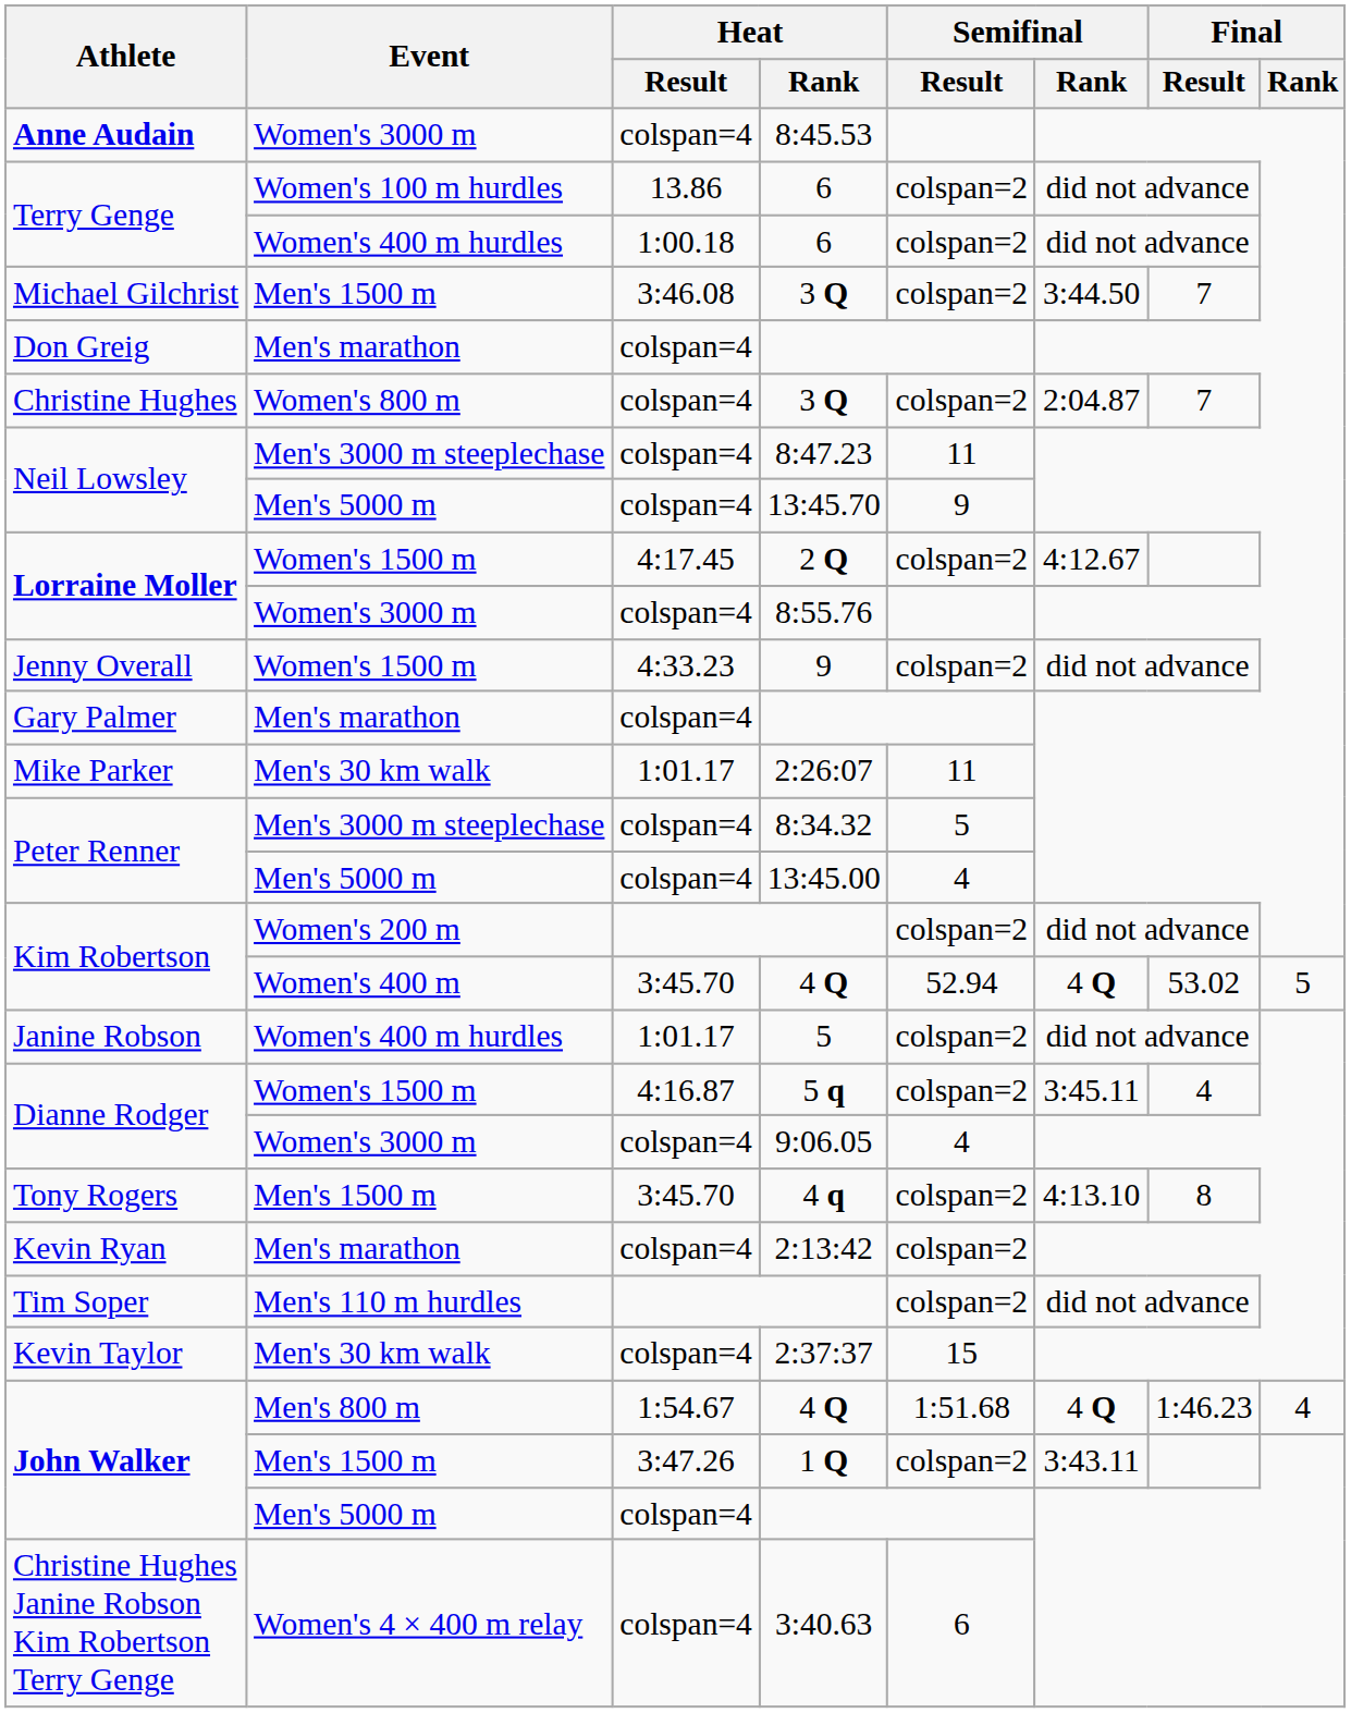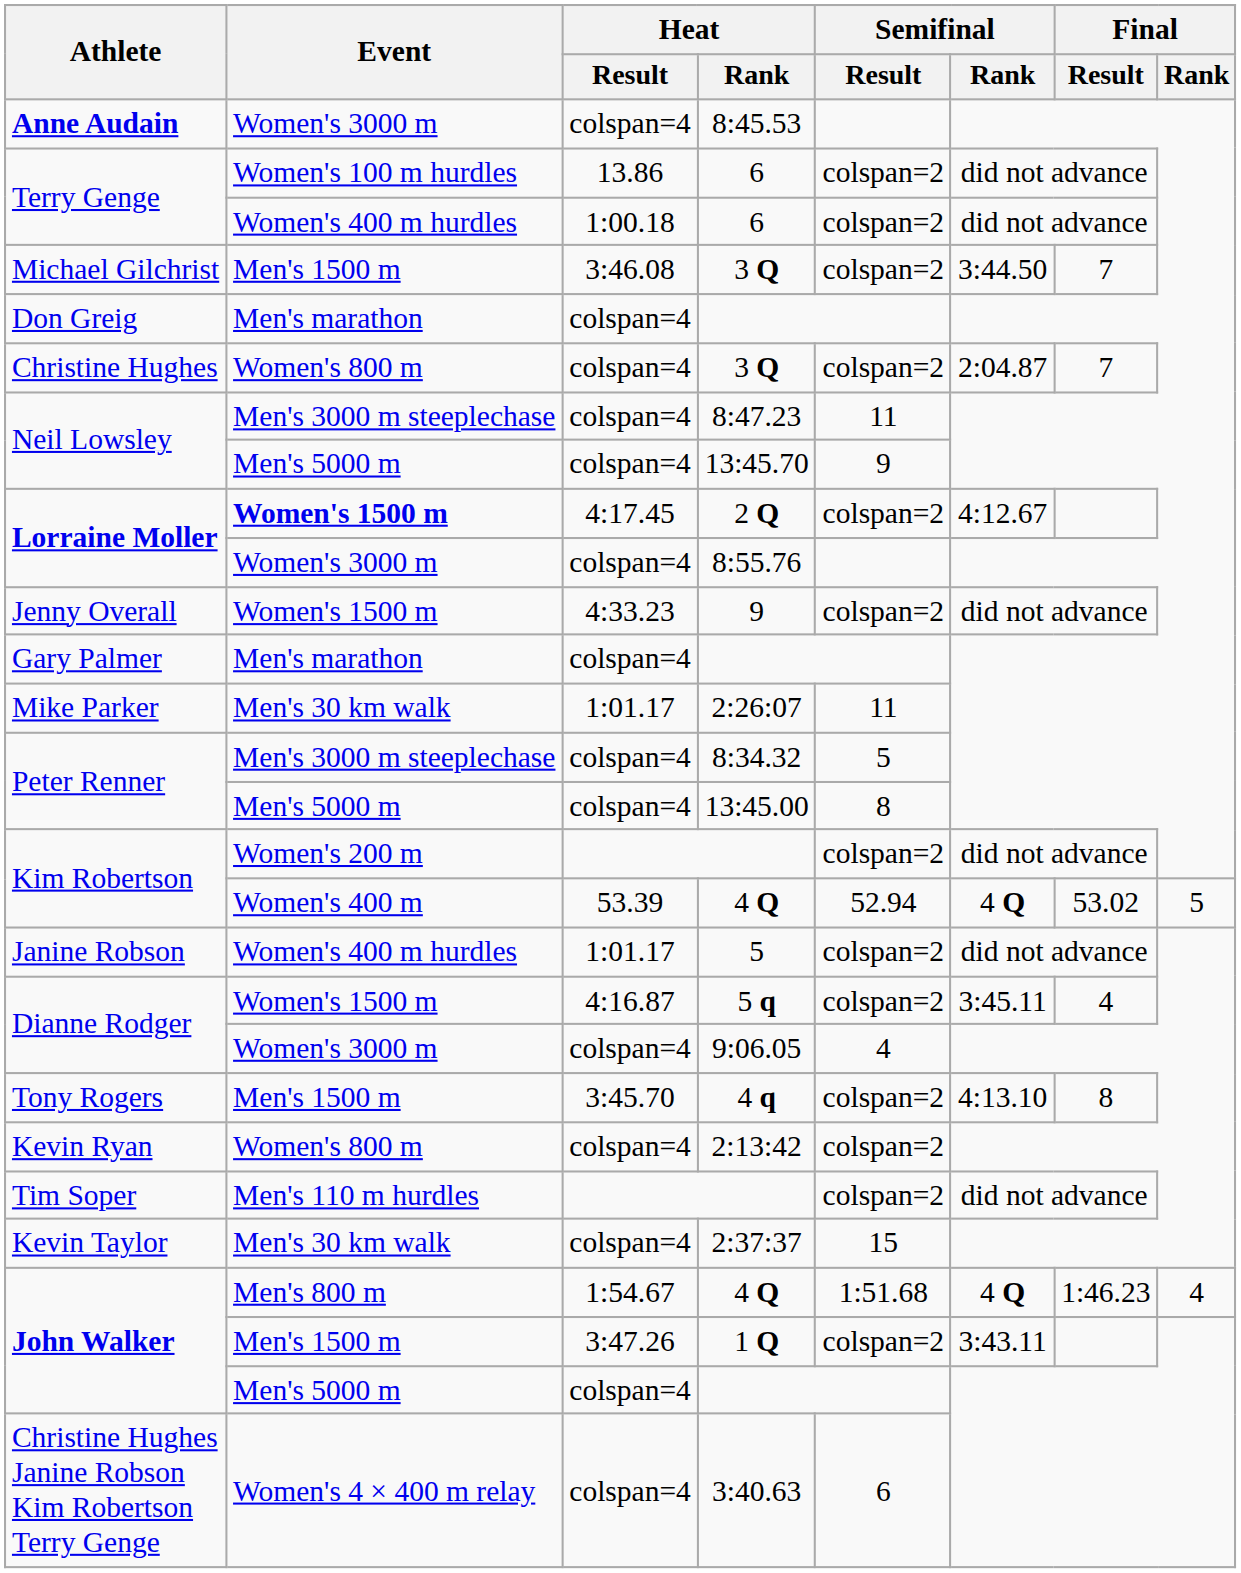2 Q | Event: normal -> bold
13:45.00 | Semifinal / Result: 4 -> 8
Kim Robertson / 4 Q | Heat / Result: 3:45.70 -> 53.39
2:13:42 | Event: Men's marathon -> Women's 800 m
